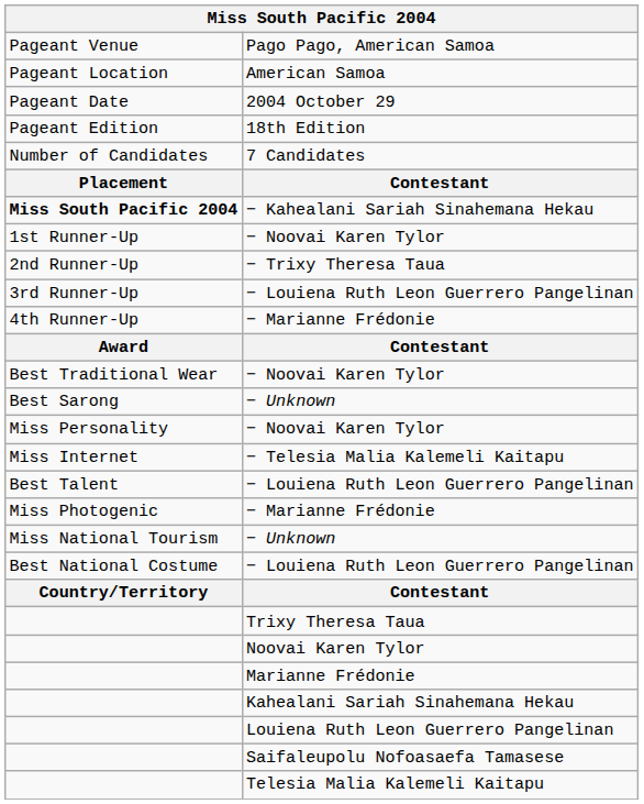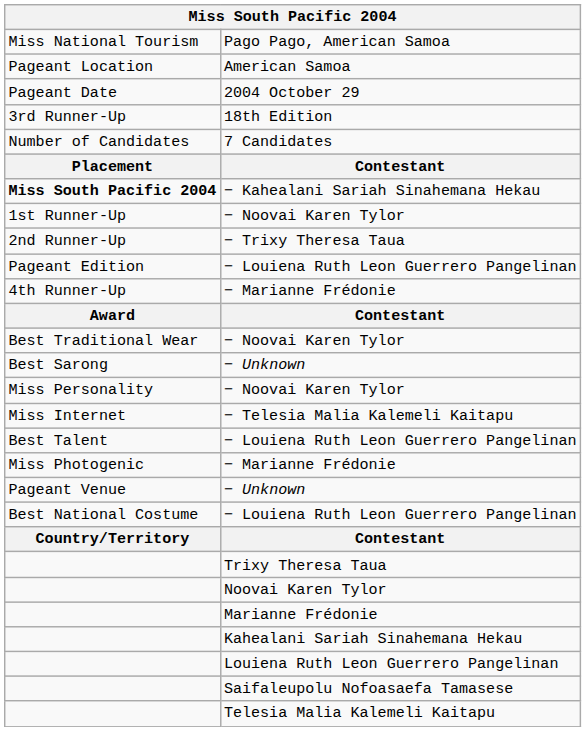row 2 | column 1: Pageant Venue -> Miss National Tourism
row 5 | column 1: Pageant Edition -> 3rd Runner-Up
row 11 | column 1: 3rd Runner-Up -> Pageant Edition
row 20 | column 1: Miss National Tourism -> Pageant Venue
